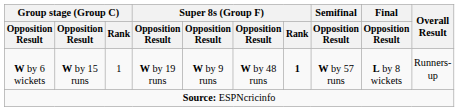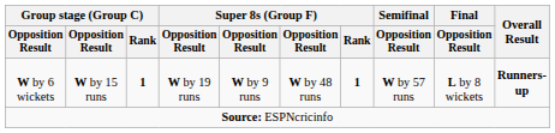W by 6 wickets | Group stage (Group C) / Rank: normal -> bold
W by 6 wickets | Overall Result: normal -> bold
